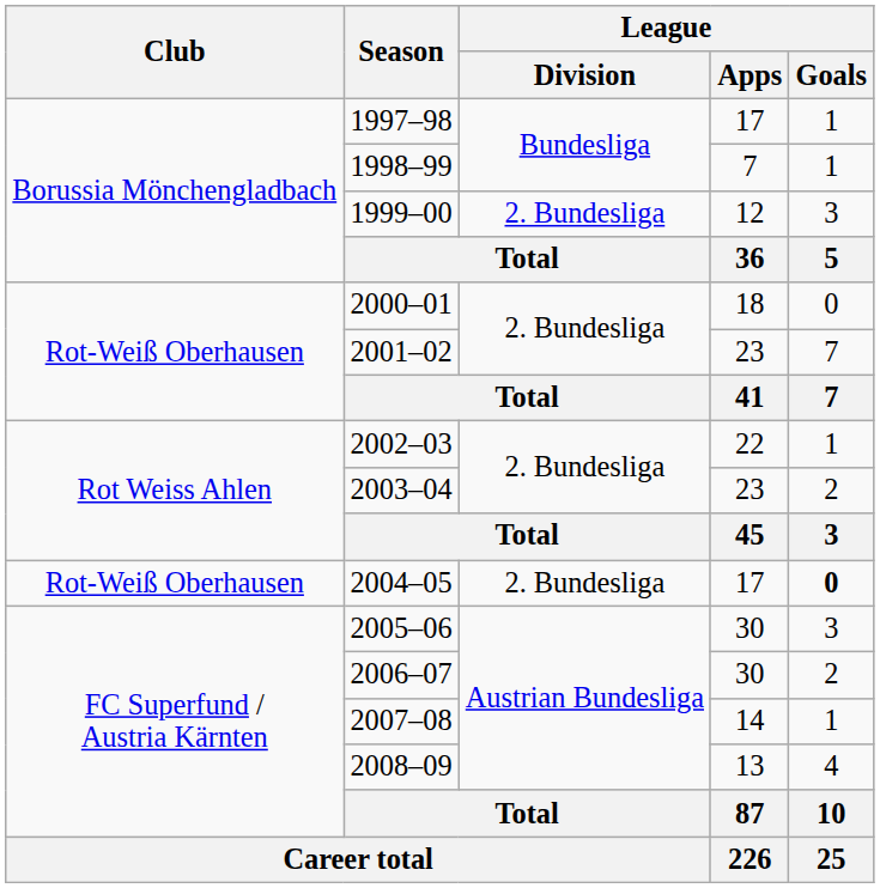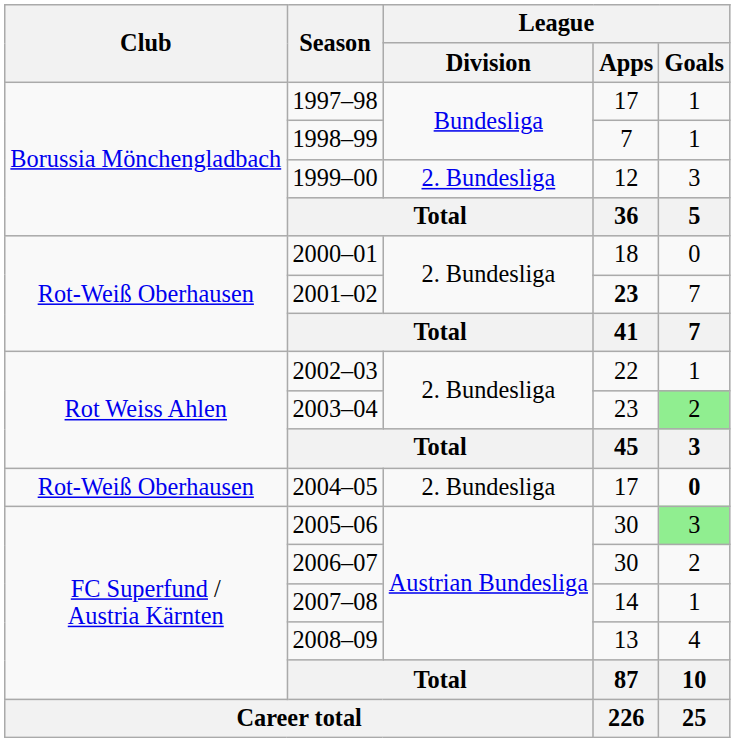2001–02 | League / Apps: normal -> bold
2003–04 | League / Goals: no background -> lightgreen background
2005–06 | League / Goals: no background -> lightgreen background
